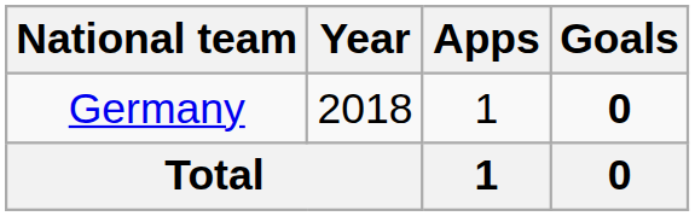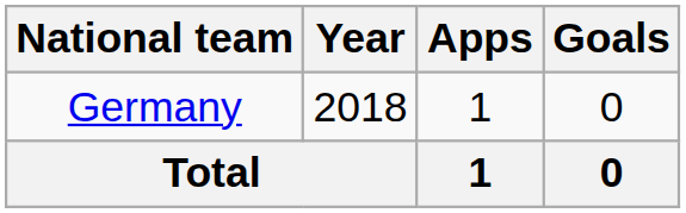Germany | Goals: bold -> normal
